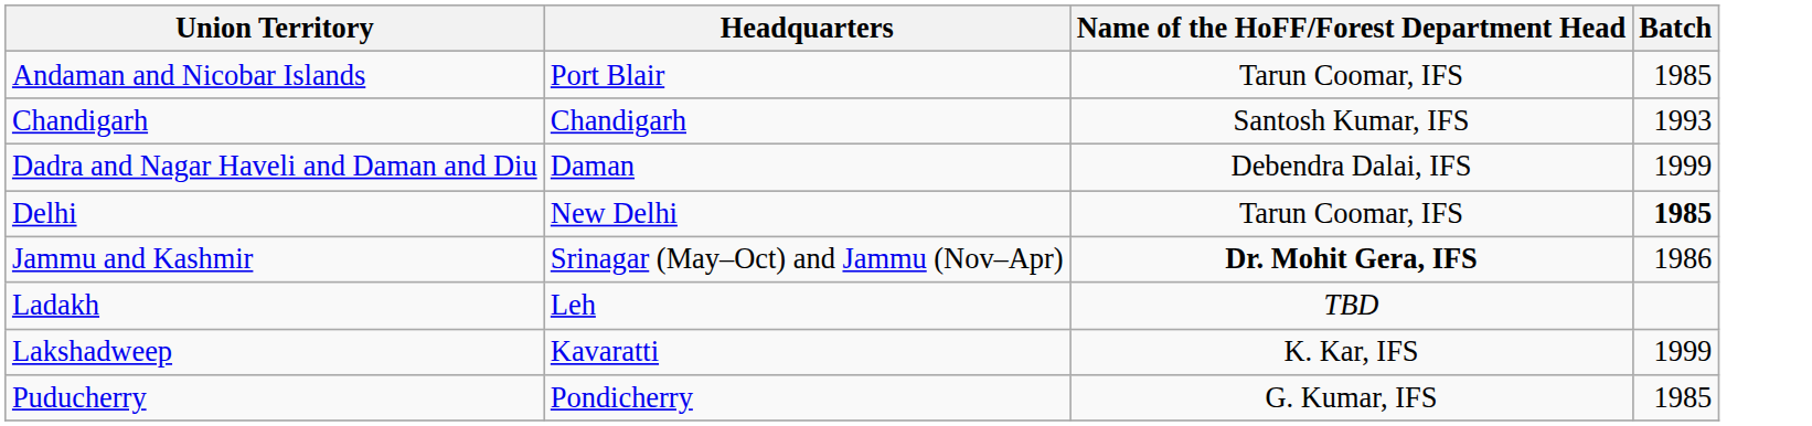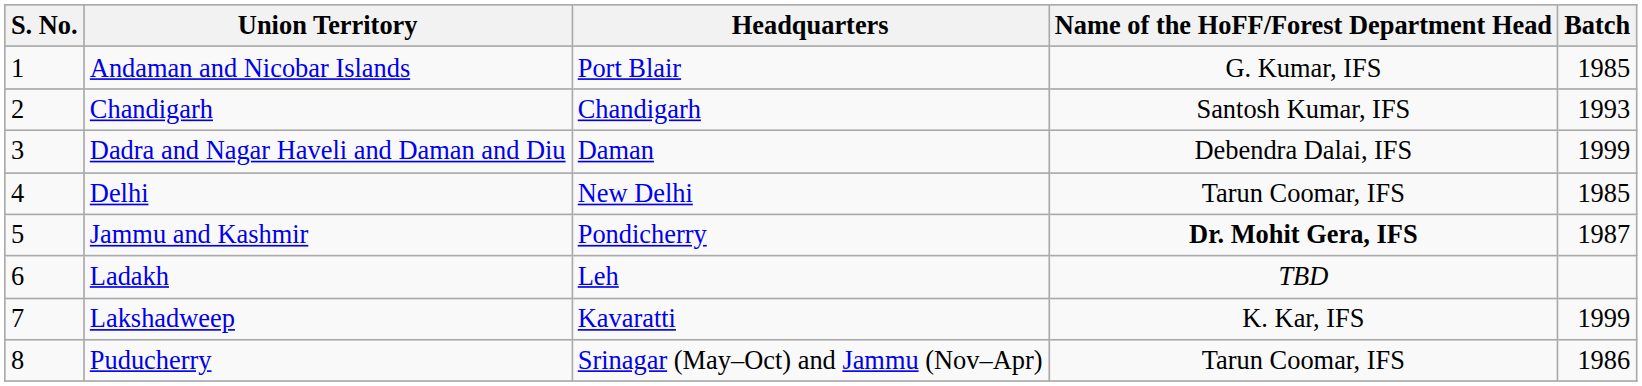+ column: S. No. | 1 | 2 | 3 | 4 | 5 | 6 | 7 | 8
Andaman and Nicobar Islands | Name of the HoFF/Forest Department Head: Tarun Coomar, IFS -> G. Kumar, IFS
Delhi | Batch: bold -> normal
Jammu and Kashmir | Headquarters: Srinagar (May–Oct) and Jammu (Nov–Apr) -> Pondicherry
Jammu and Kashmir | Batch: 1986 -> 1987
Puducherry | Headquarters: Pondicherry -> Srinagar (May–Oct) and Jammu (Nov–Apr)
Puducherry | Name of the HoFF/Forest Department Head: G. Kumar, IFS -> Tarun Coomar, IFS
Puducherry | Batch: 1985 -> 1986
